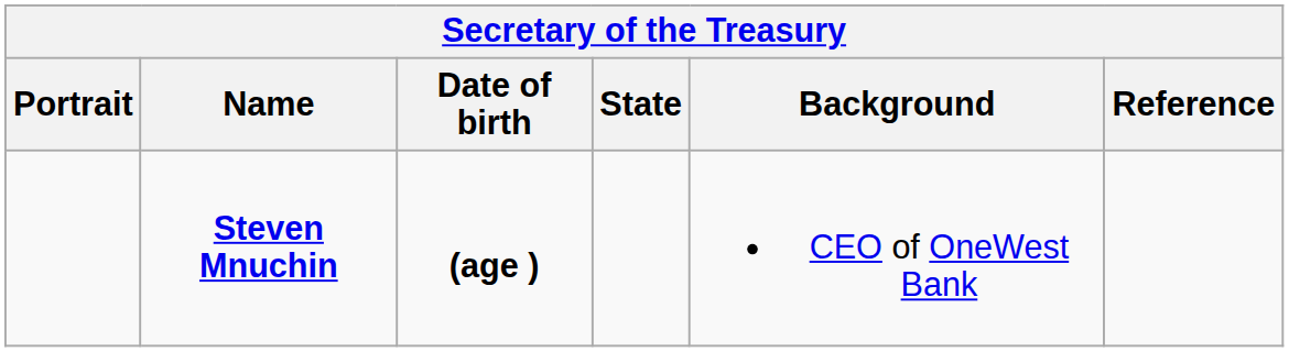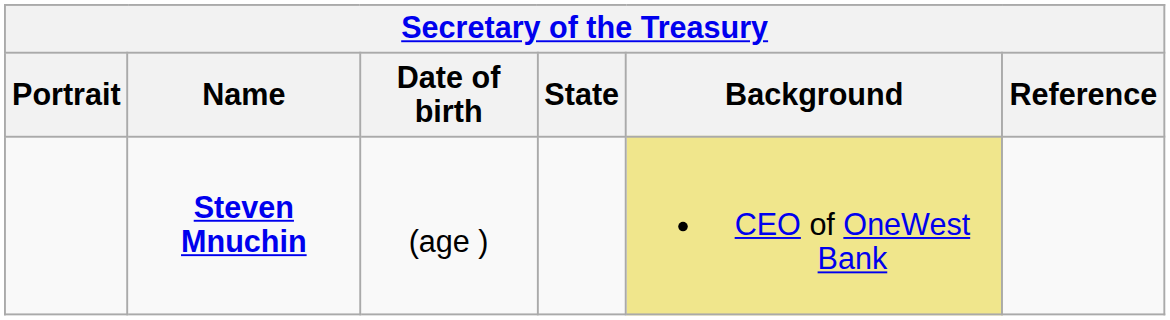Steven Mnuchin | Date of birth: bold -> normal
Steven Mnuchin | Background: no background -> khaki background
